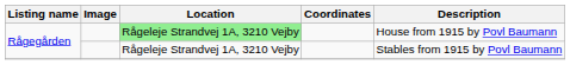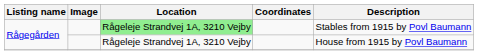row 2 | Description: House from 1915 by Povl Baumann -> Stables from 1915 by Povl Baumann
row 3 | Description: Stables from 1915 by Povl Baumann -> House from 1915 by Povl Baumann
